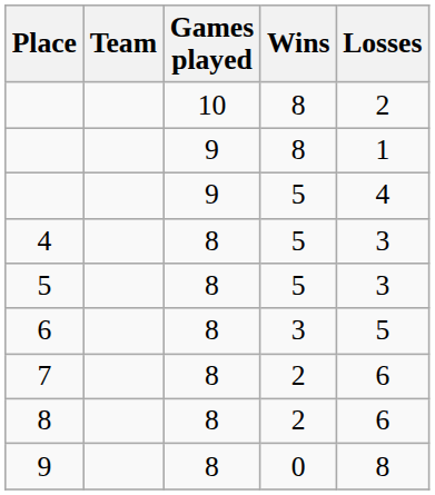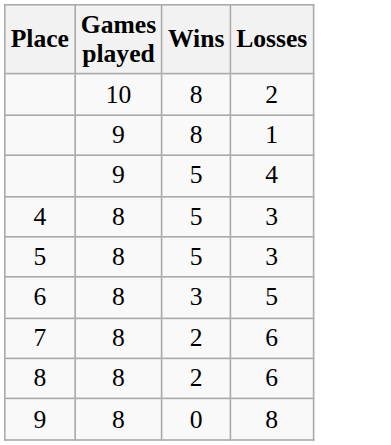- column: Team
